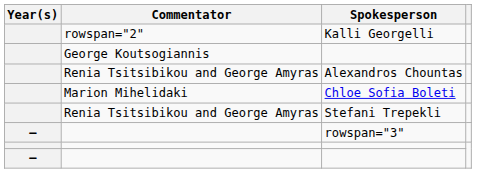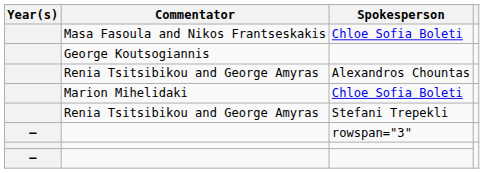+ row: Masa Fasoula and Nikos Frantseskakis | Chloe Sofia Boleti
- row: rowspan="2" | Kalli Georgelli
